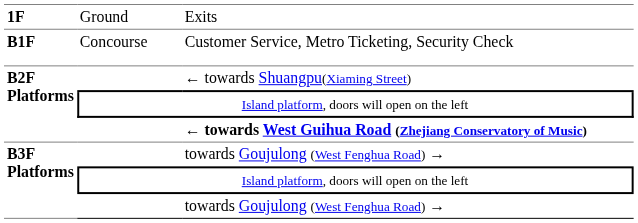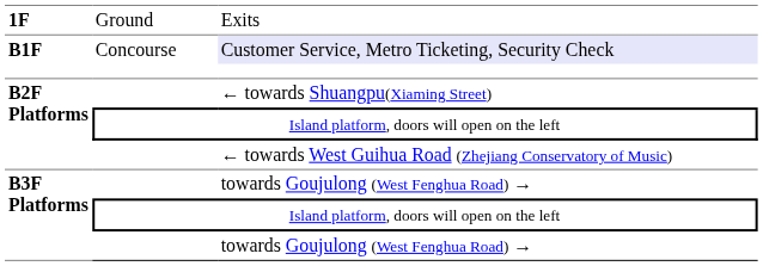Customer Service, Metro Ticketing, Security Check | column 3: no background -> lavender background
← towards West Guihua Road (Zhejiang Conservatory of Music) | column 3: bold -> normal
